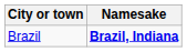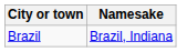Brazil | Namesake: bold -> normal
